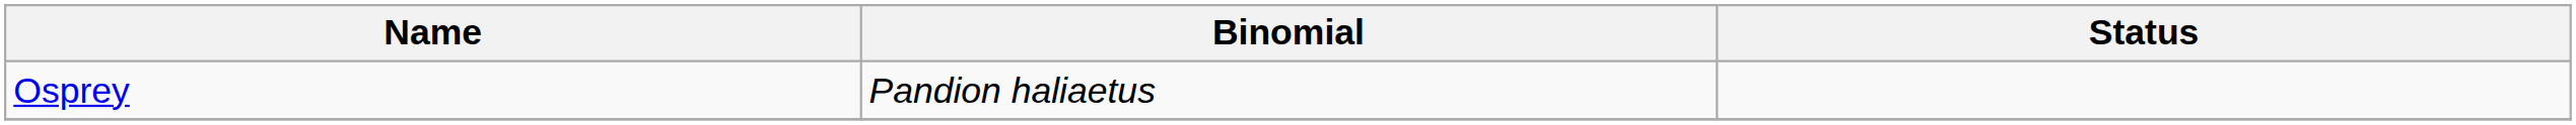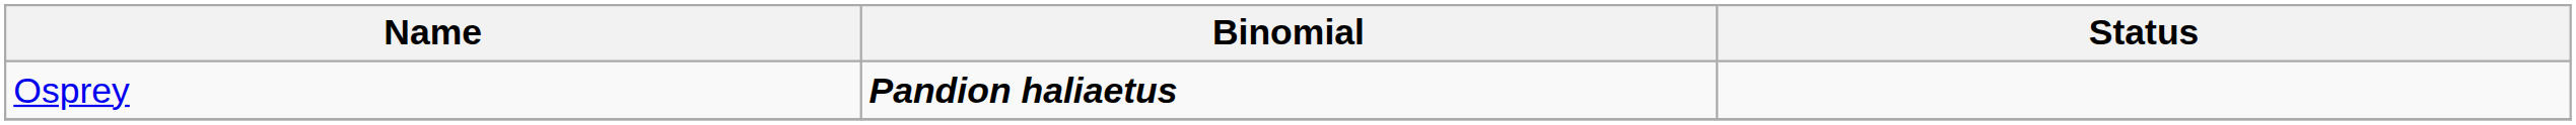Osprey | Binomial: normal -> bold
